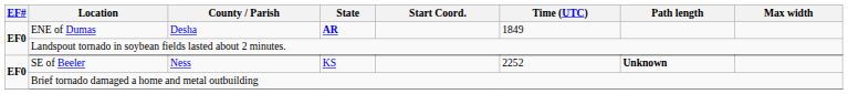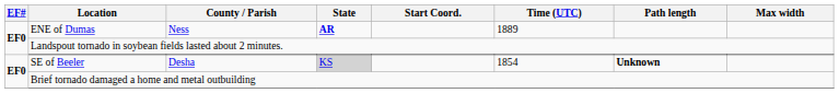ENE of Dumas | County / Parish: Desha -> Ness
ENE of Dumas | Time (UTC): 1849 -> 1889
SE of Beeler | County / Parish: Ness -> Desha
SE of Beeler | State: no background -> lightgrey background
SE of Beeler | Time (UTC): 2252 -> 1854
